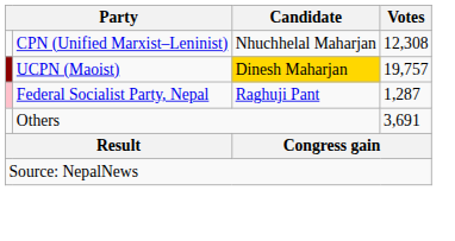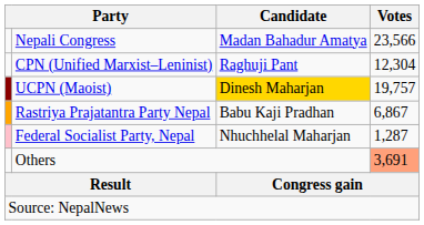+ row: Nepali Congress | Madan Bahadur Amatya | 23,566
CPN (Unified Marxist–Leninist) | Candidate: Nhuchhelal Maharjan -> Raghuji Pant
CPN (Unified Marxist–Leninist) | Votes: 12,308 -> 12,304
+ row: Rastriya Prajatantra Party Nepal | Babu Kaji Pradhan | 6,867
Federal Socialist Party, Nepal | Candidate: Raghuji Pant -> Nhuchhelal Maharjan
Others | Votes: no background -> lightsalmon background
